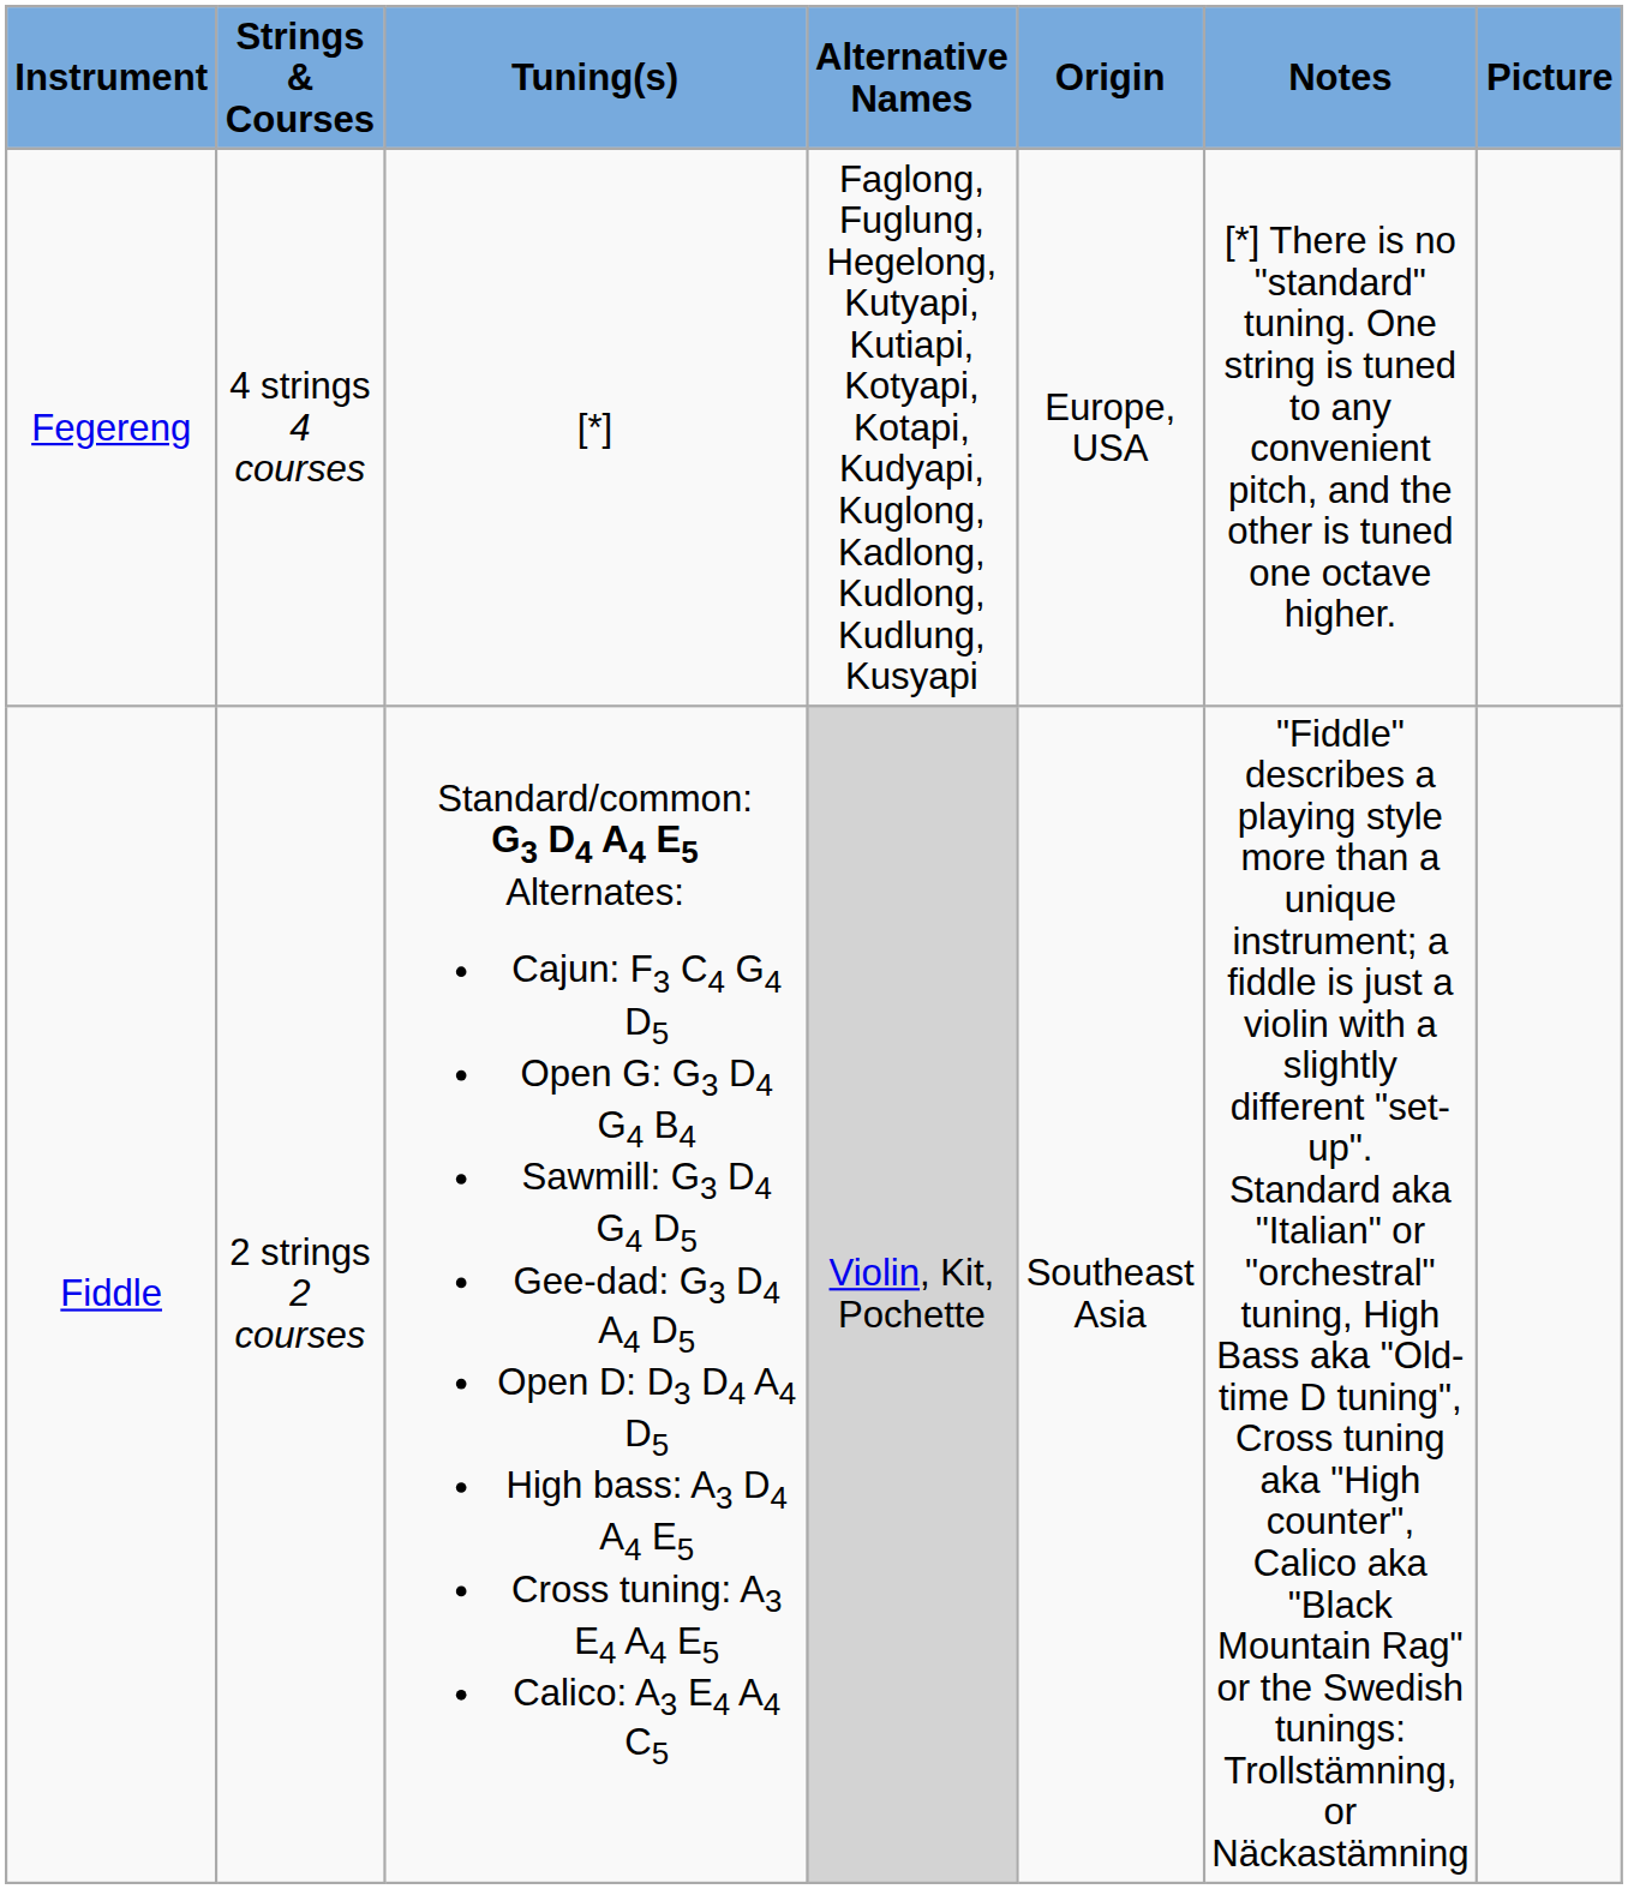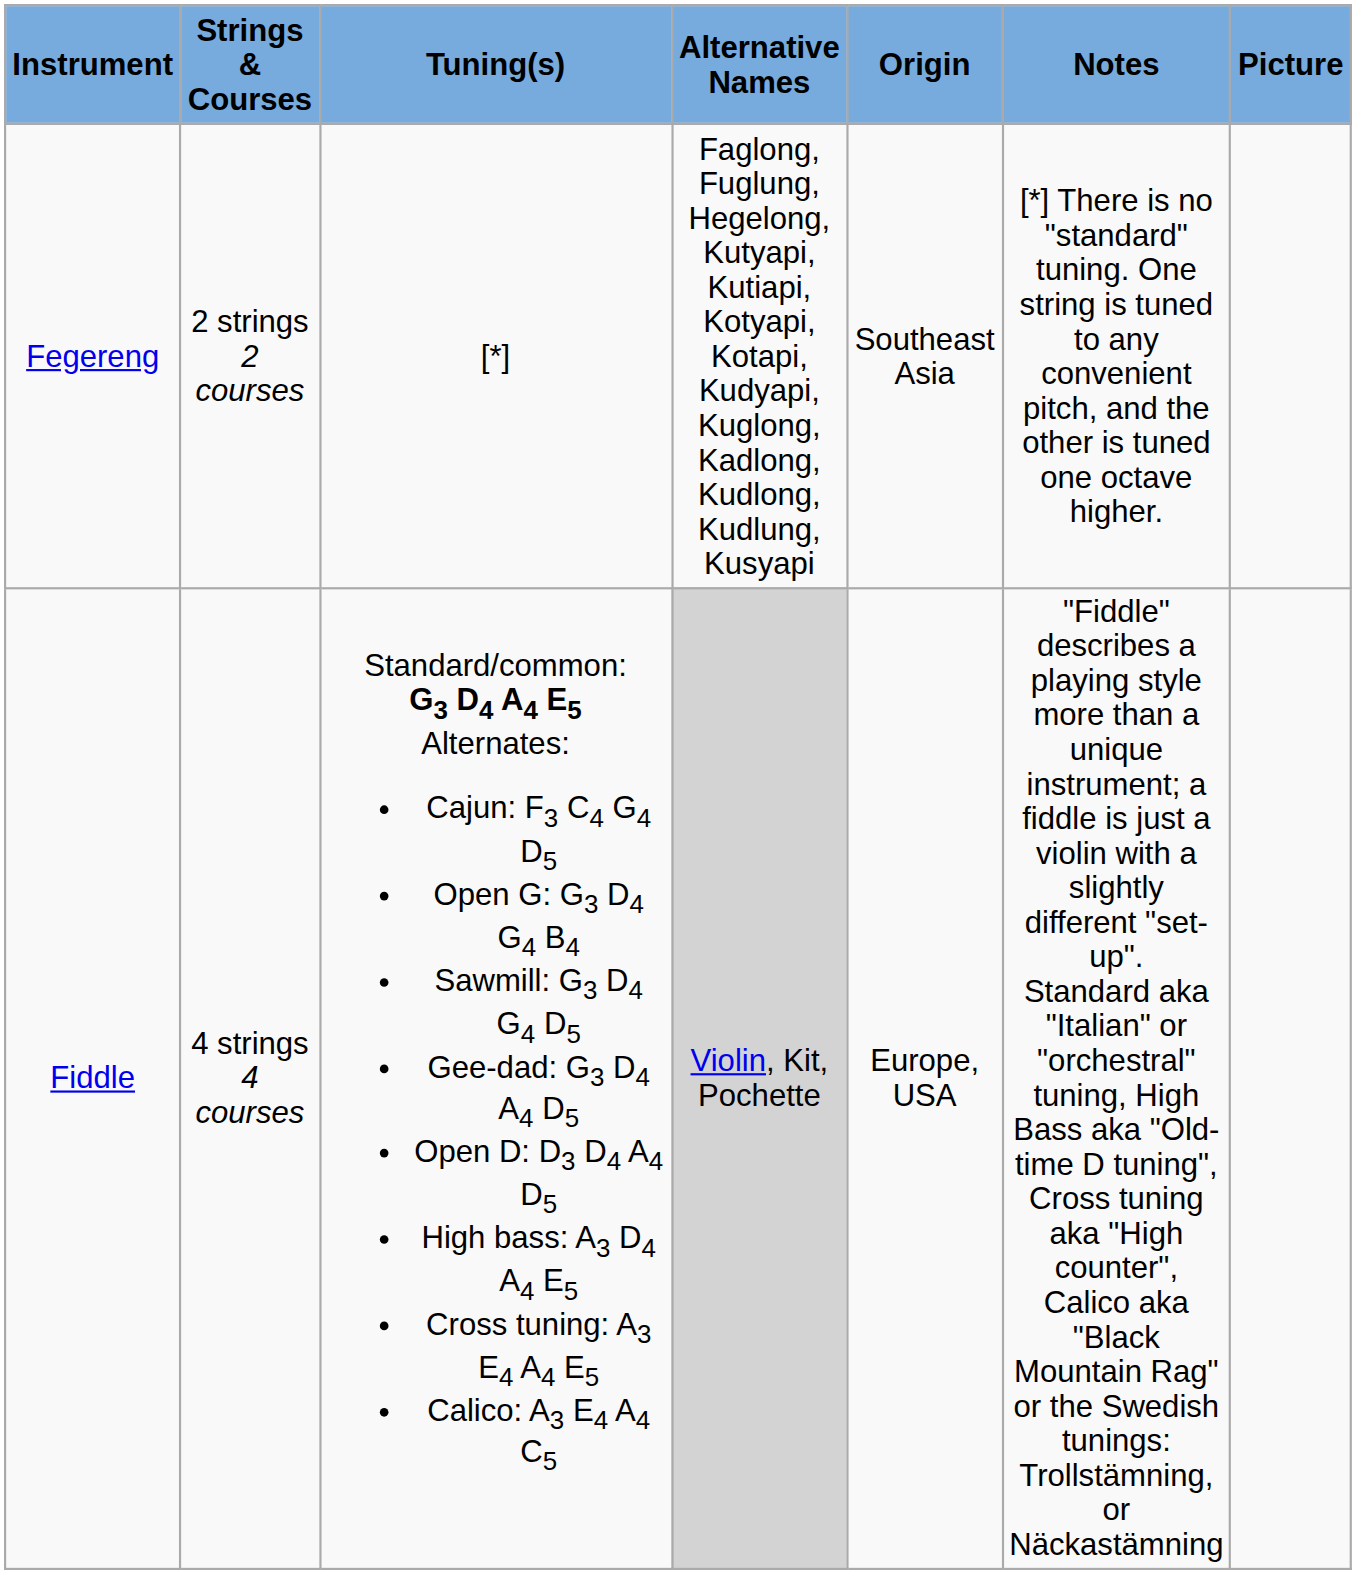Fegereng | Strings & Courses: 4 strings 4 courses -> 2 strings 2 courses
Fegereng | Origin: Europe, USA -> Southeast Asia
Fiddle | Strings & Courses: 2 strings 2 courses -> 4 strings 4 courses
Fiddle | Origin: Southeast Asia -> Europe, USA
